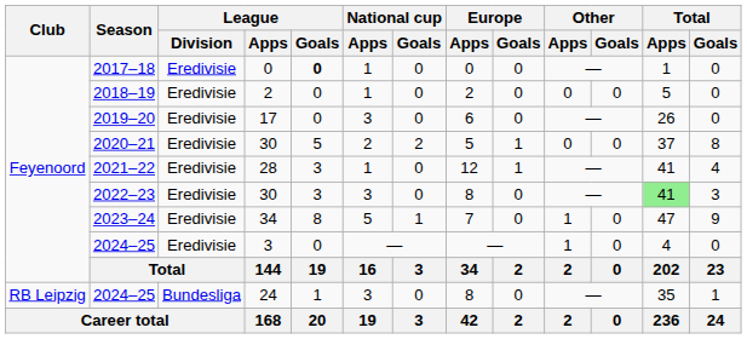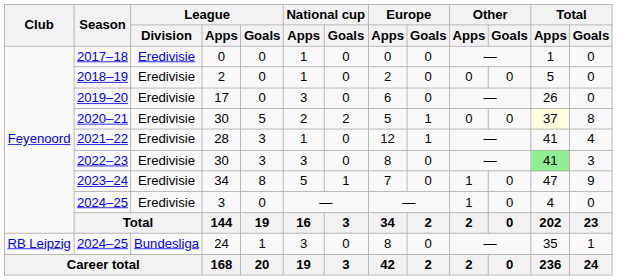2017–18 | League / Goals: bold -> normal
2020–21 | Total / Apps: no background -> lightyellow background
